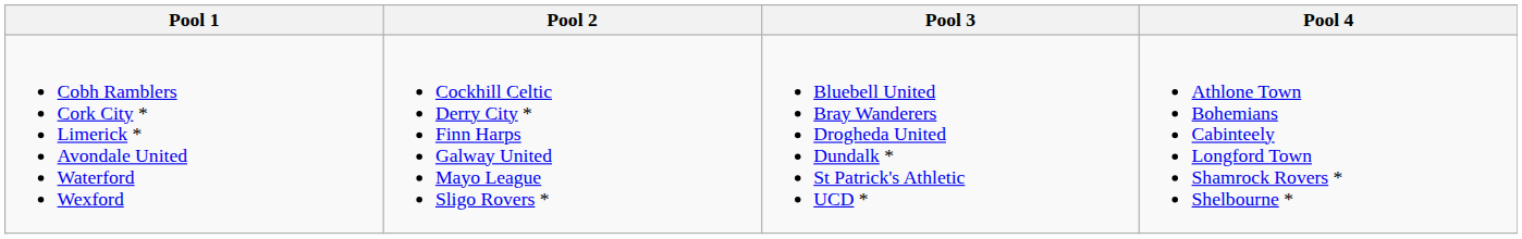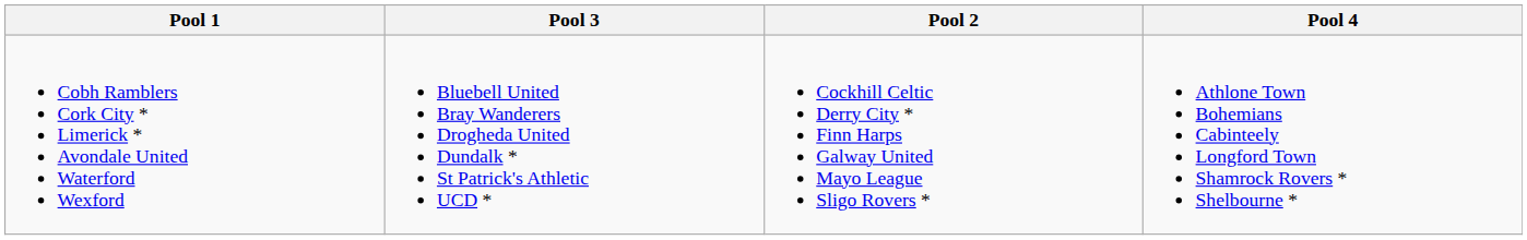columns swapped: Pool 2 <-> Pool 3
